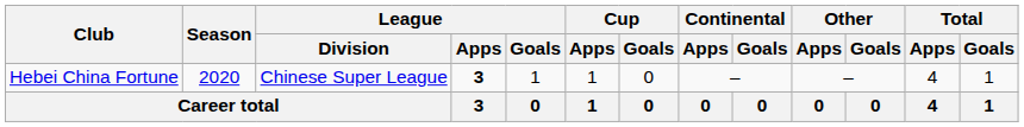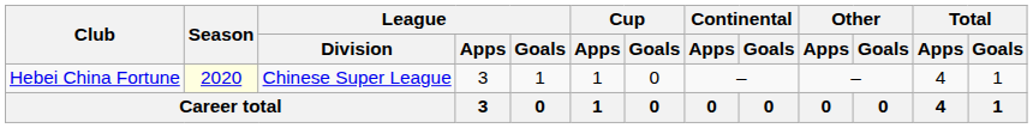Hebei China Fortune | Season: no background -> lightyellow background
Hebei China Fortune | League / Apps: bold -> normal
